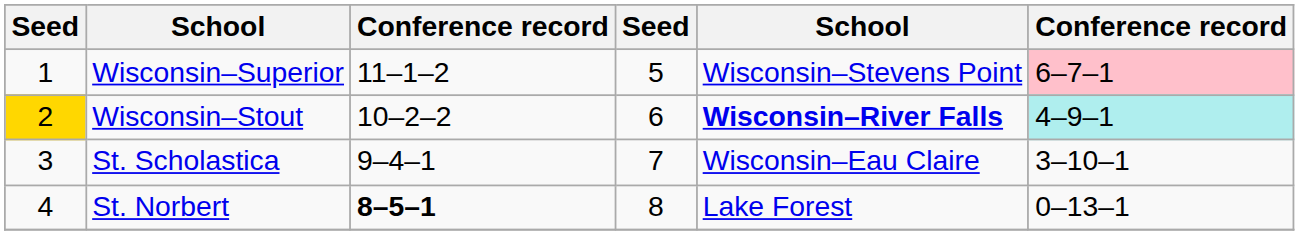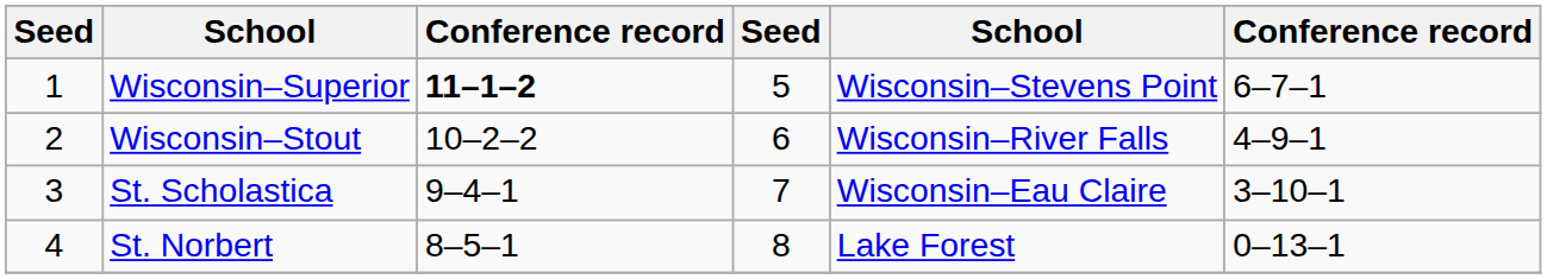Wisconsin–Superior | column 3: normal -> bold
Wisconsin–Superior | column 6: pink background -> no background
Wisconsin–Stout | column 1: gold background -> no background
Wisconsin–Stout | column 5: bold -> normal
Wisconsin–Stout | column 6: paleturquoise background -> no background
St. Norbert | column 3: bold -> normal
